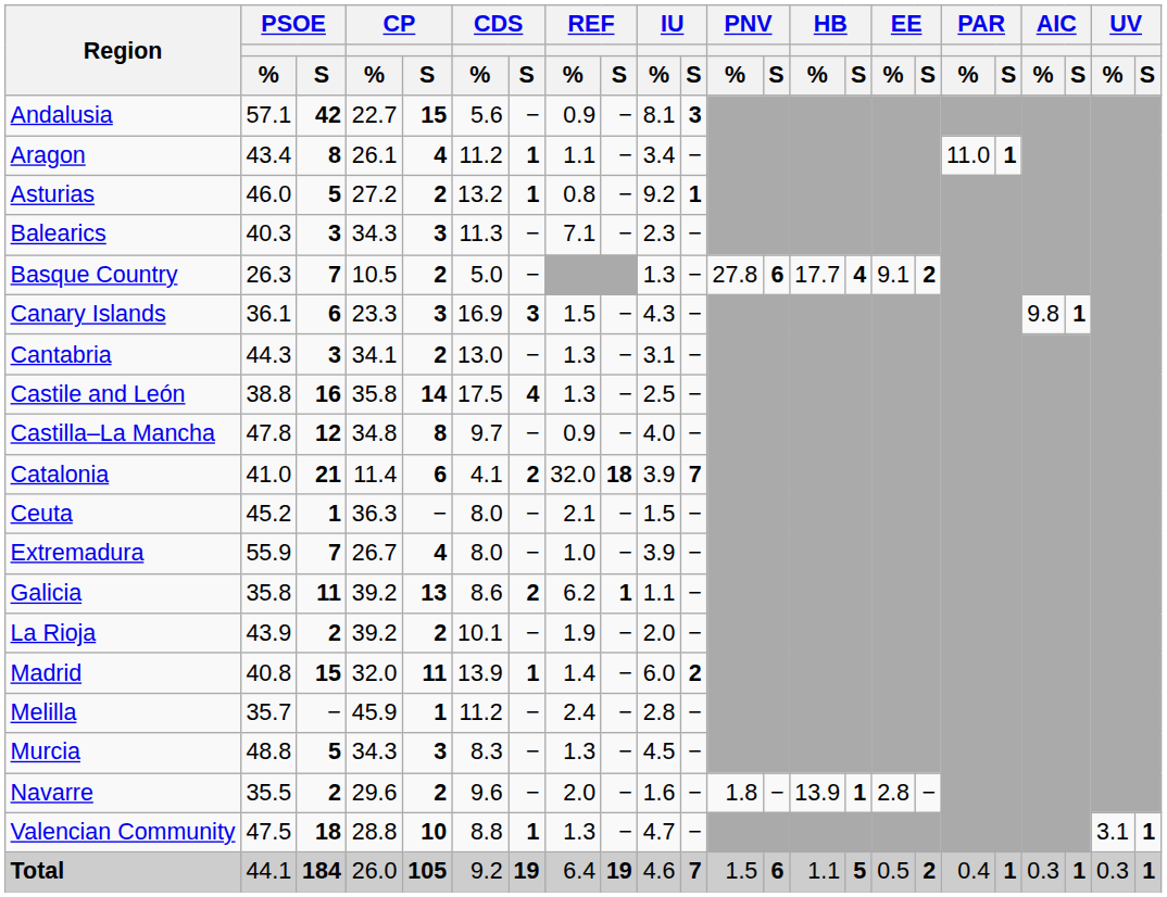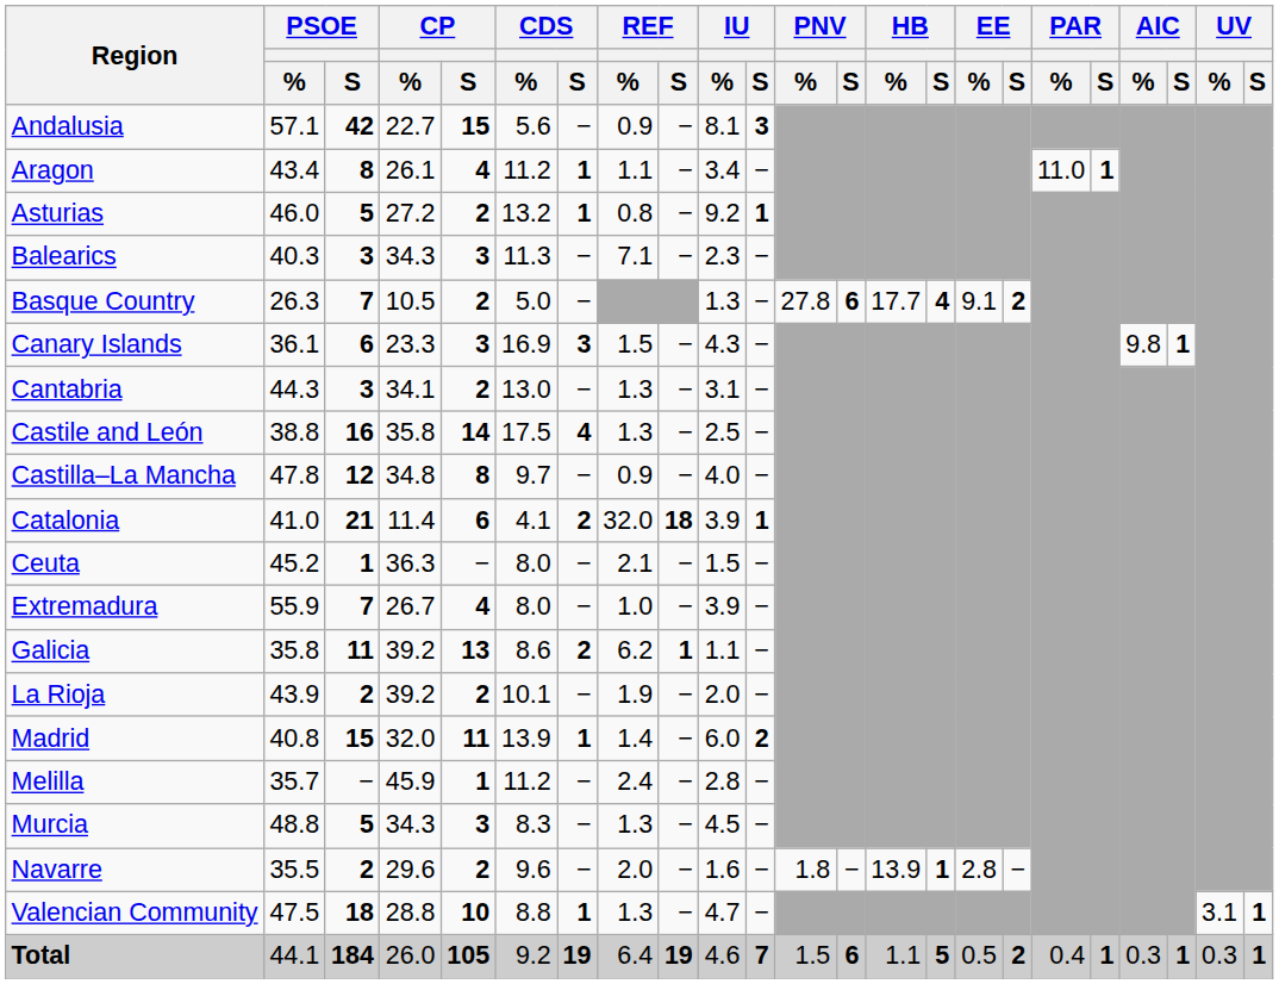Catalonia | IU / S: 7 -> 1
